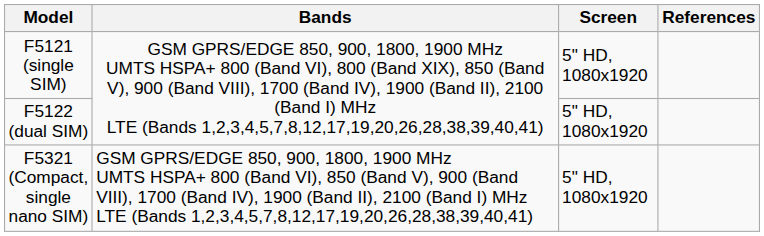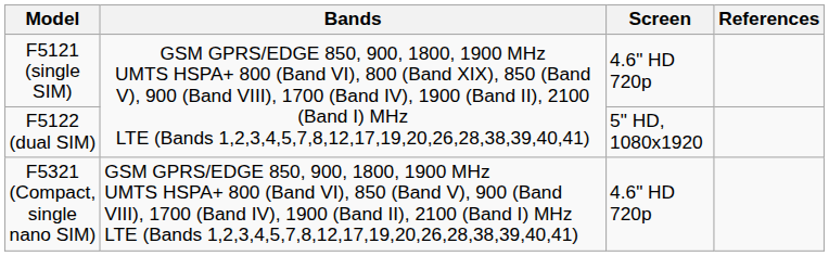F5121 (single SIM) | Screen: 5" HD, 1080x1920 -> 4.6" HD 720p
F5321 (Compact, single nano SIM) | Screen: 5" HD, 1080x1920 -> 4.6" HD 720p
